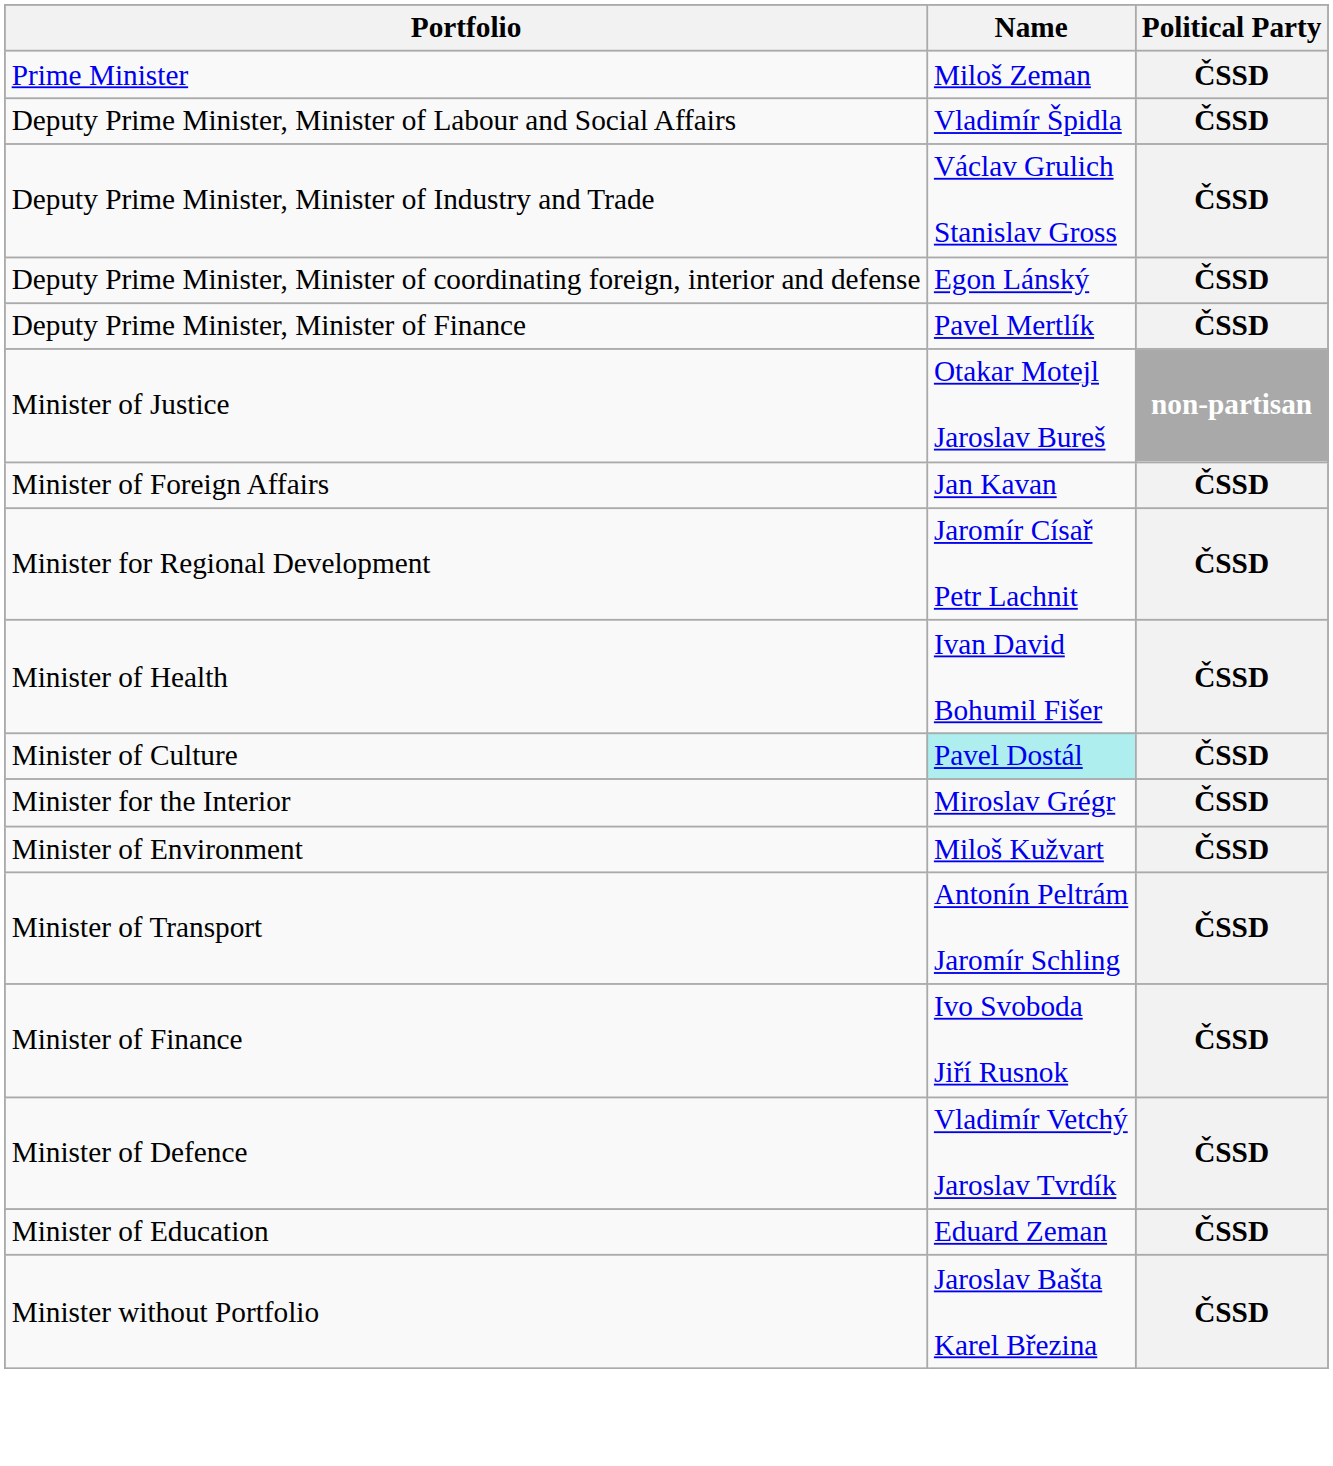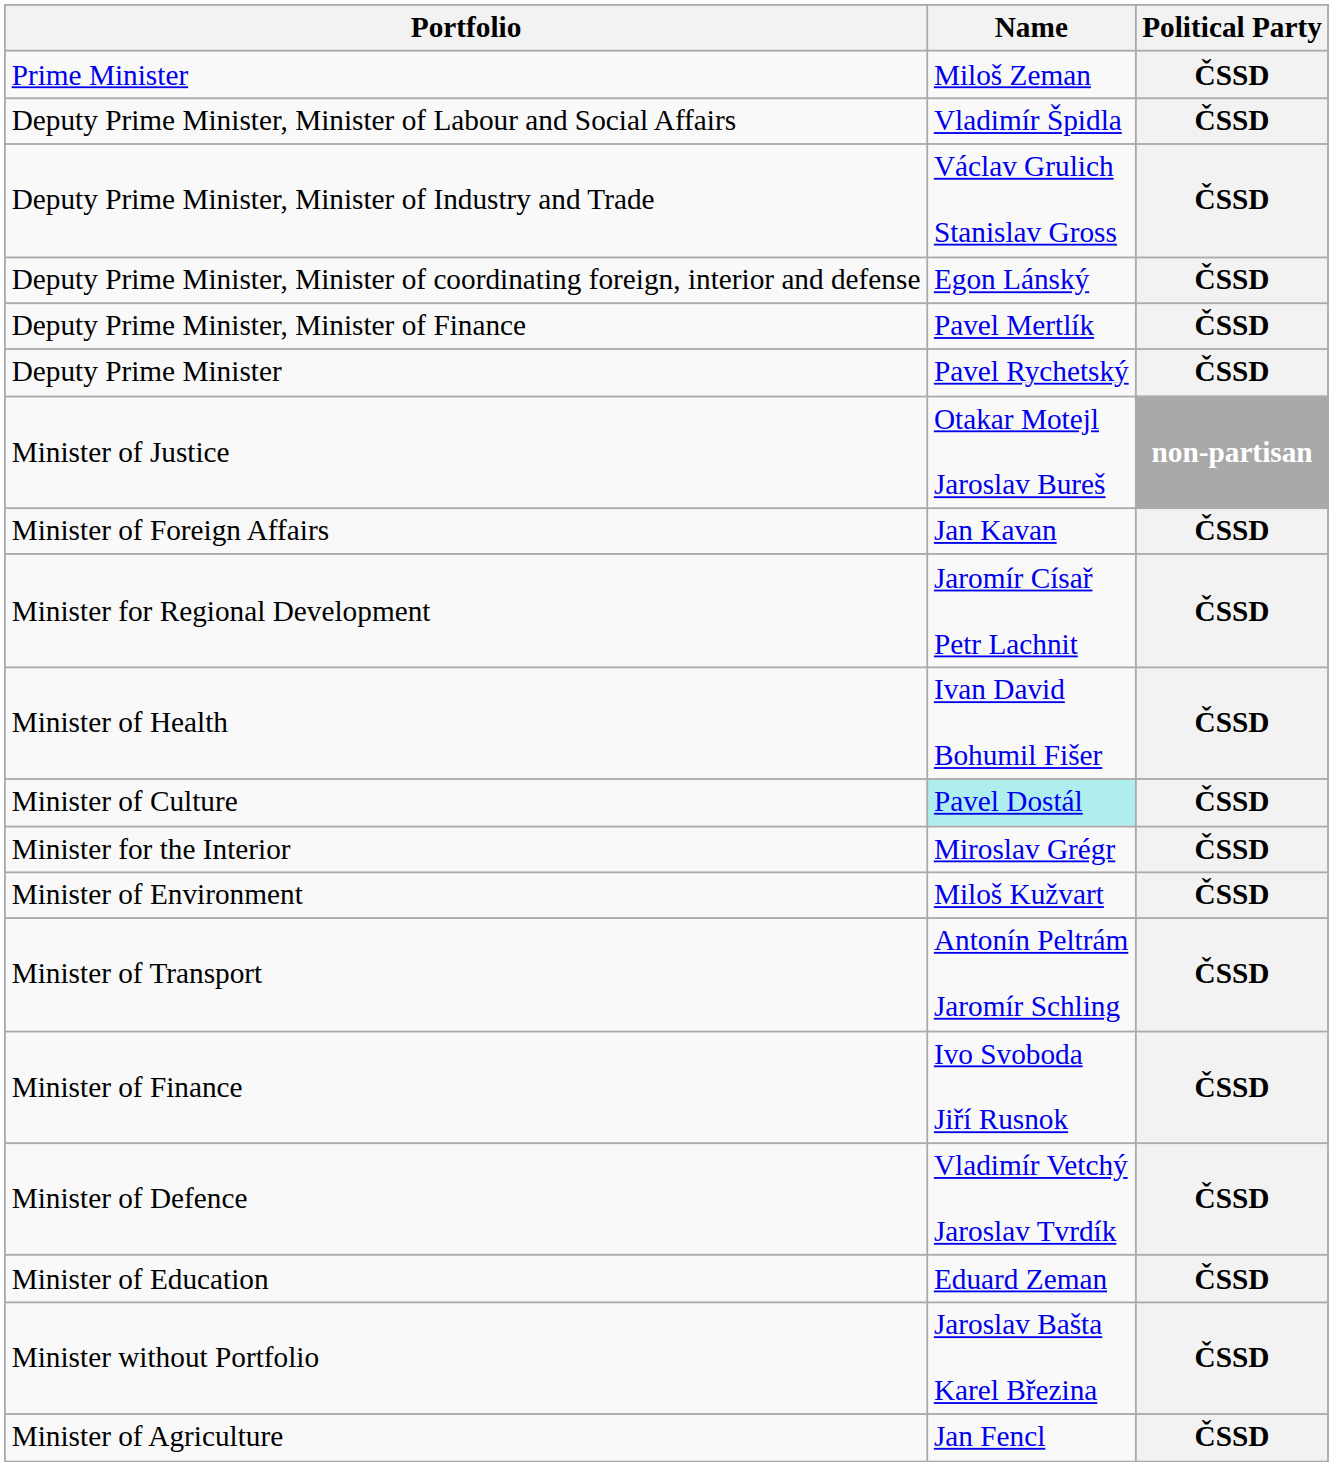+ row: Deputy Prime Minister | Pavel Rychetský | ČSSD
+ row: Minister of Agriculture | Jan Fencl | ČSSD
